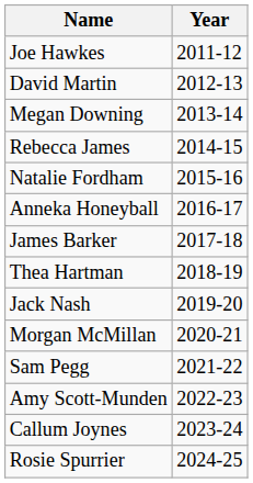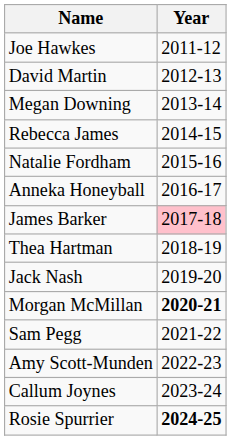James Barker | Year: no background -> pink background
Morgan McMillan | Year: normal -> bold
Rosie Spurrier | Year: normal -> bold
